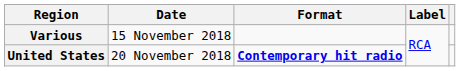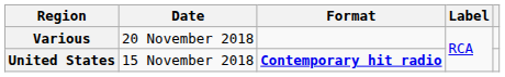Various | Date: 15 November 2018 -> 20 November 2018
United States | Date: 20 November 2018 -> 15 November 2018
